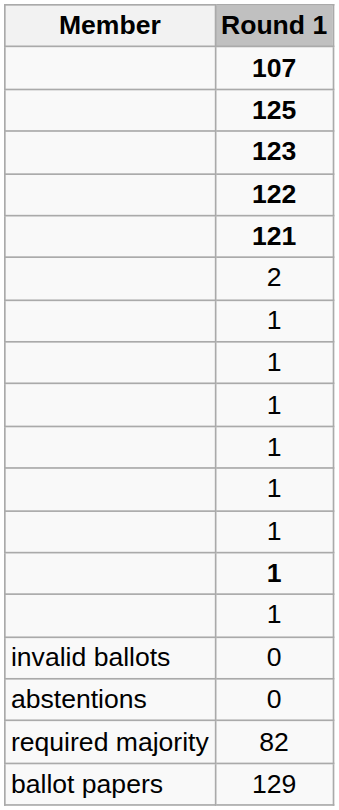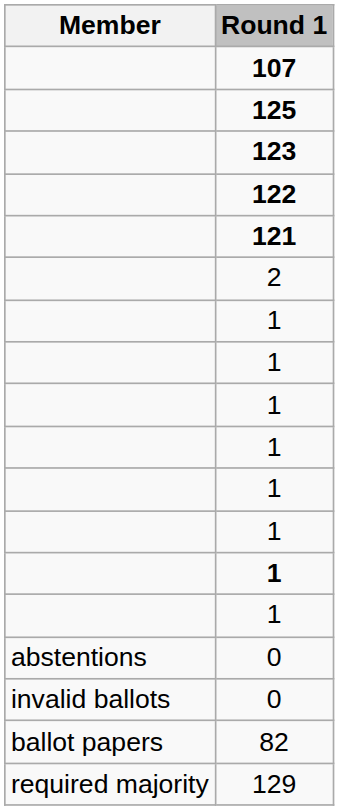row 16 | Member: invalid ballots -> abstentions
row 17 | Member: abstentions -> invalid ballots
row 18 | Member: required majority -> ballot papers
row 19 | Member: ballot papers -> required majority
